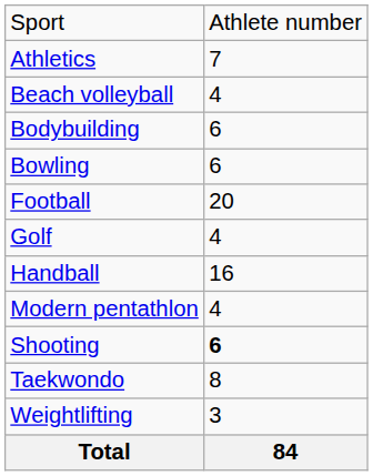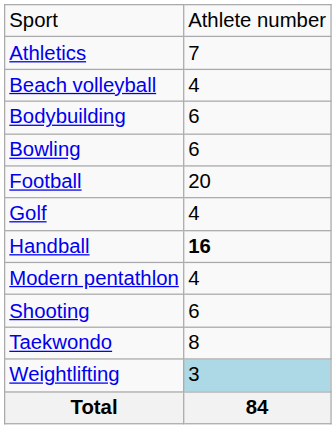Handball | column 2: normal -> bold
Shooting | column 2: bold -> normal
Weightlifting | column 2: no background -> lightblue background
